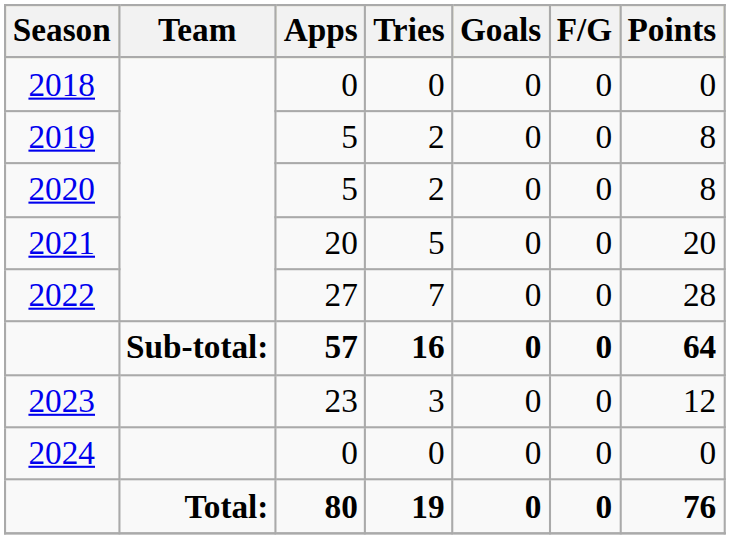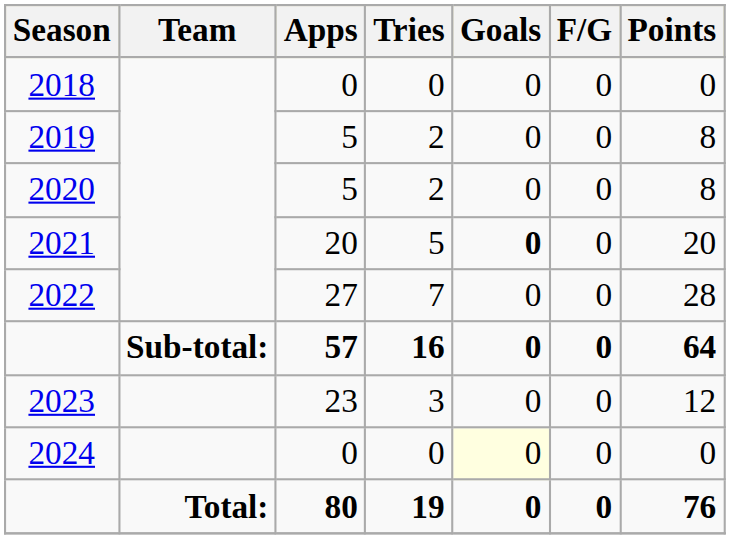2021 | Goals: normal -> bold
2024 | Goals: no background -> lightyellow background
